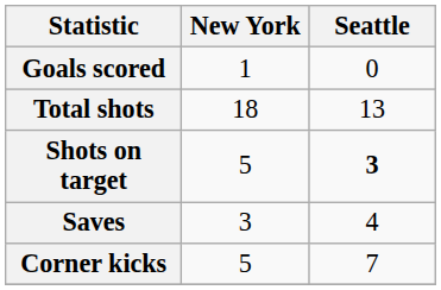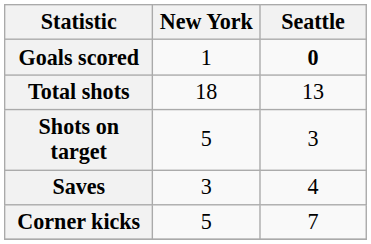Goals scored | Seattle: normal -> bold
Shots on target | Seattle: bold -> normal
